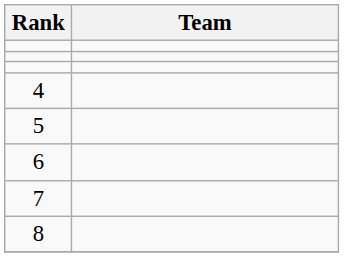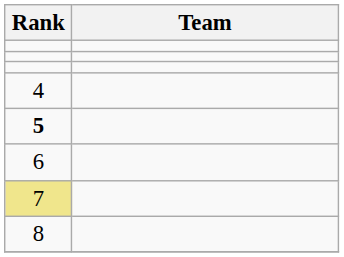row 6 | Rank: normal -> bold
row 8 | Rank: no background -> khaki background
